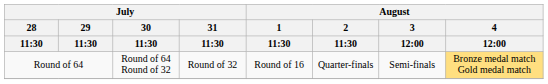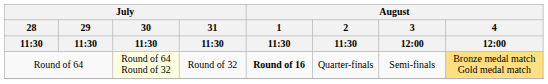Round of 64 | July / 30 / 11:30: no background -> lightyellow background
Round of 64 | August / 1 / 11:30: normal -> bold
